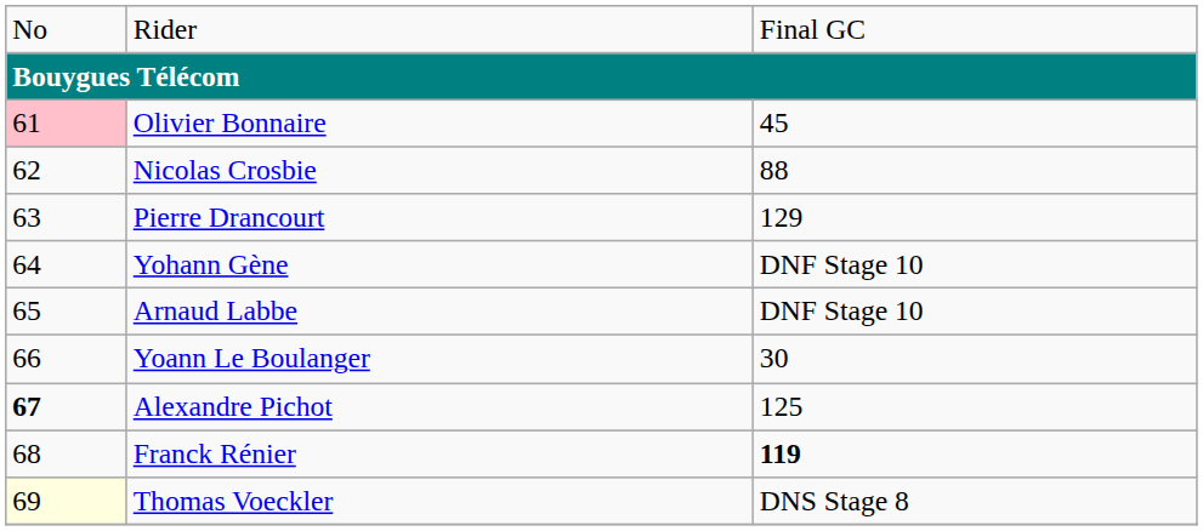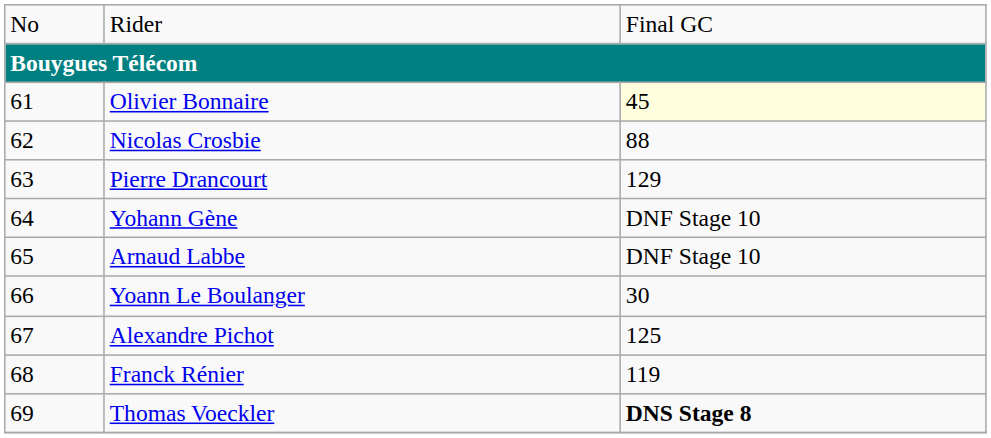Olivier Bonnaire | column 1: pink background -> no background
Olivier Bonnaire | column 3: no background -> lightyellow background
Alexandre Pichot | column 1: bold -> normal
Franck Rénier | column 3: bold -> normal
Thomas Voeckler | column 1: lightyellow background -> no background
Thomas Voeckler | column 3: normal -> bold
